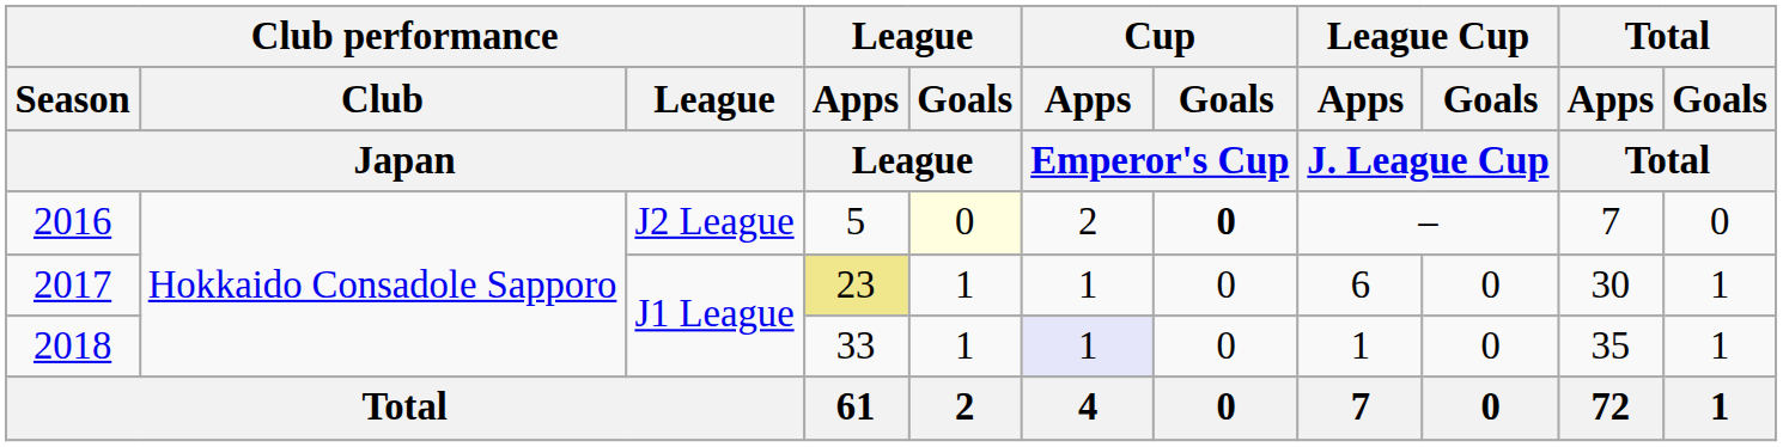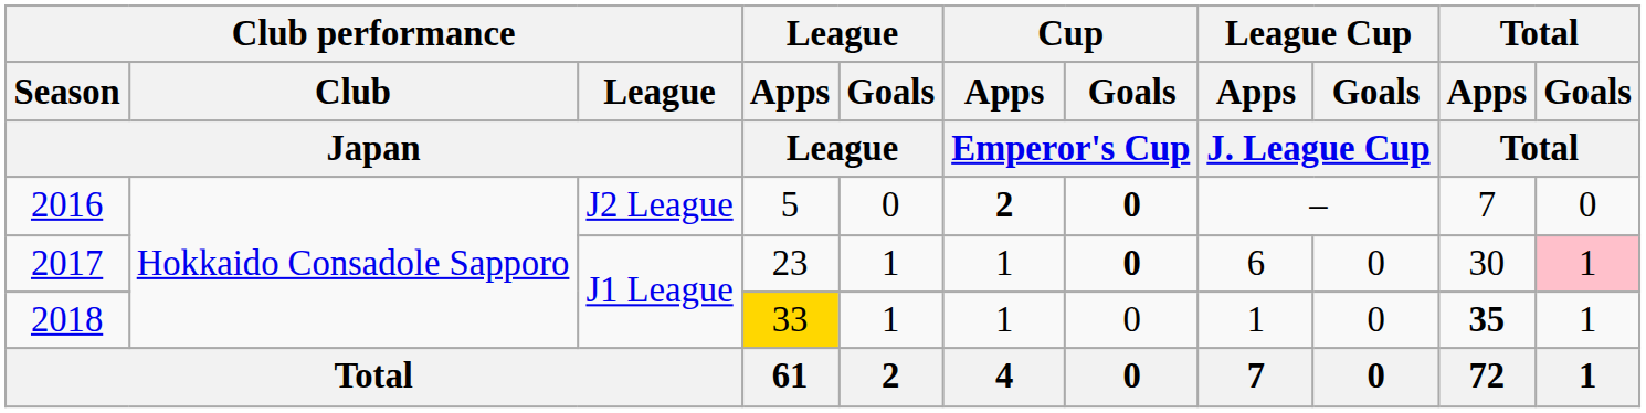2016 | League / Goals / League: lightyellow background -> no background
2016 | Cup / Apps / Emperor's Cup: normal -> bold
2017 | League / Apps / League: khaki background -> no background
2017 | Cup / Goals / Emperor's Cup: normal -> bold
2017 | Total / Goals / Total: no background -> pink background
2018 | League / Apps / League: no background -> gold background
2018 | Cup / Apps / Emperor's Cup: lavender background -> no background
2018 | Total / Apps / Total: normal -> bold
